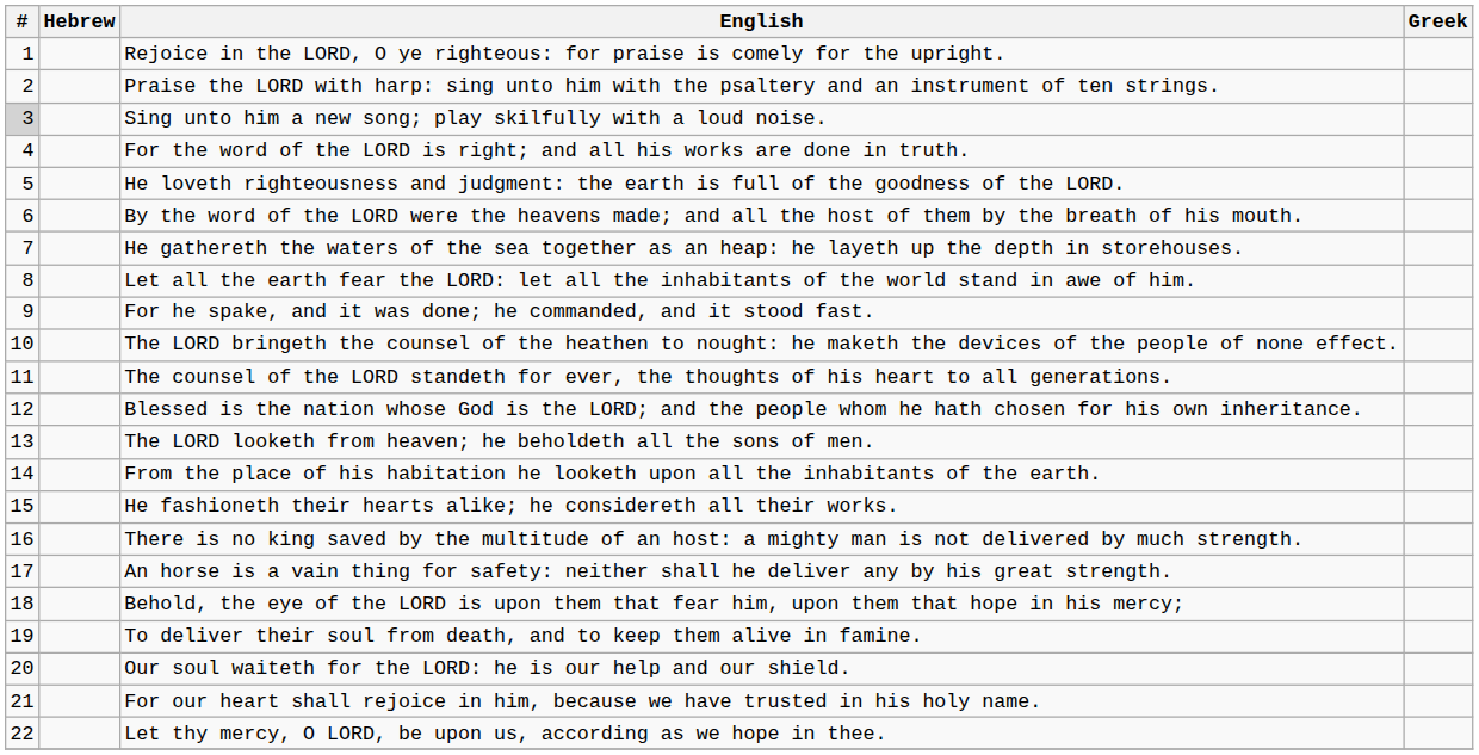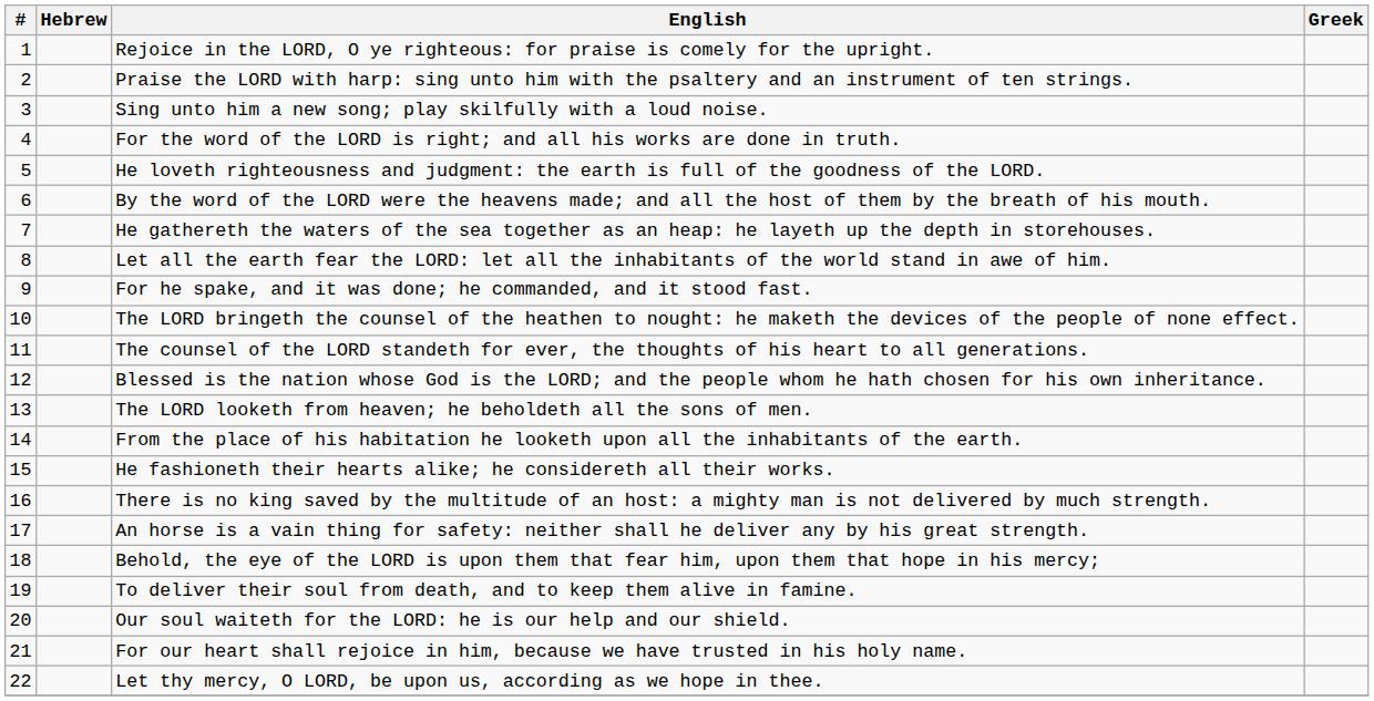Sing unto him a new song; play skilfully with a loud noise. | #: lightgrey background -> no background
